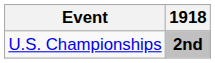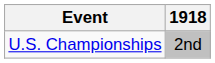U.S. Championships | 1918: bold -> normal
